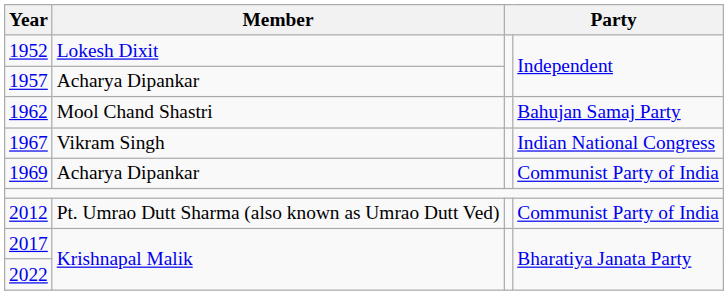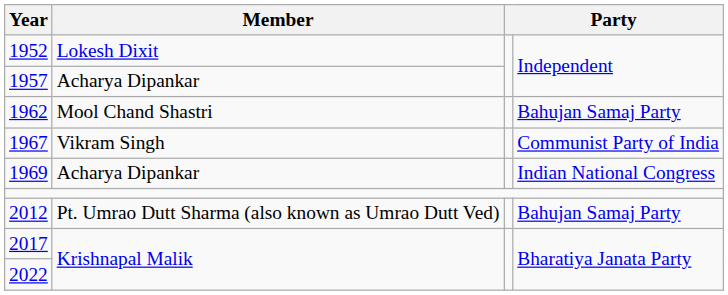1967 | column 4: Indian National Congress -> Communist Party of India
1969 | column 4: Communist Party of India -> Indian National Congress
2012 | column 4: Communist Party of India -> Bahujan Samaj Party
